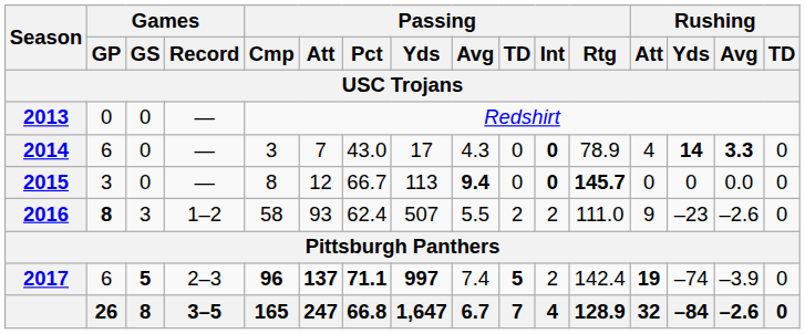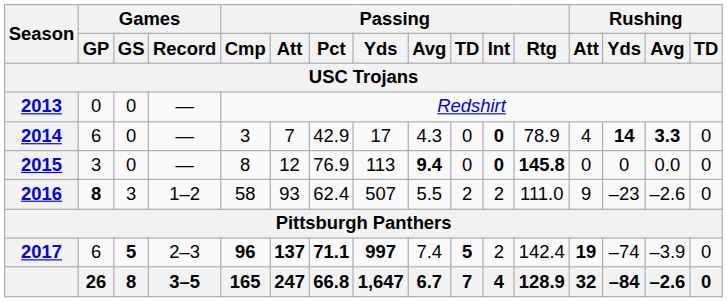2014 | Passing / Pct: 43.0 -> 42.9
2015 | Passing / Pct: 66.7 -> 76.9
2015 | Passing / Rtg: 145.7 -> 145.8
